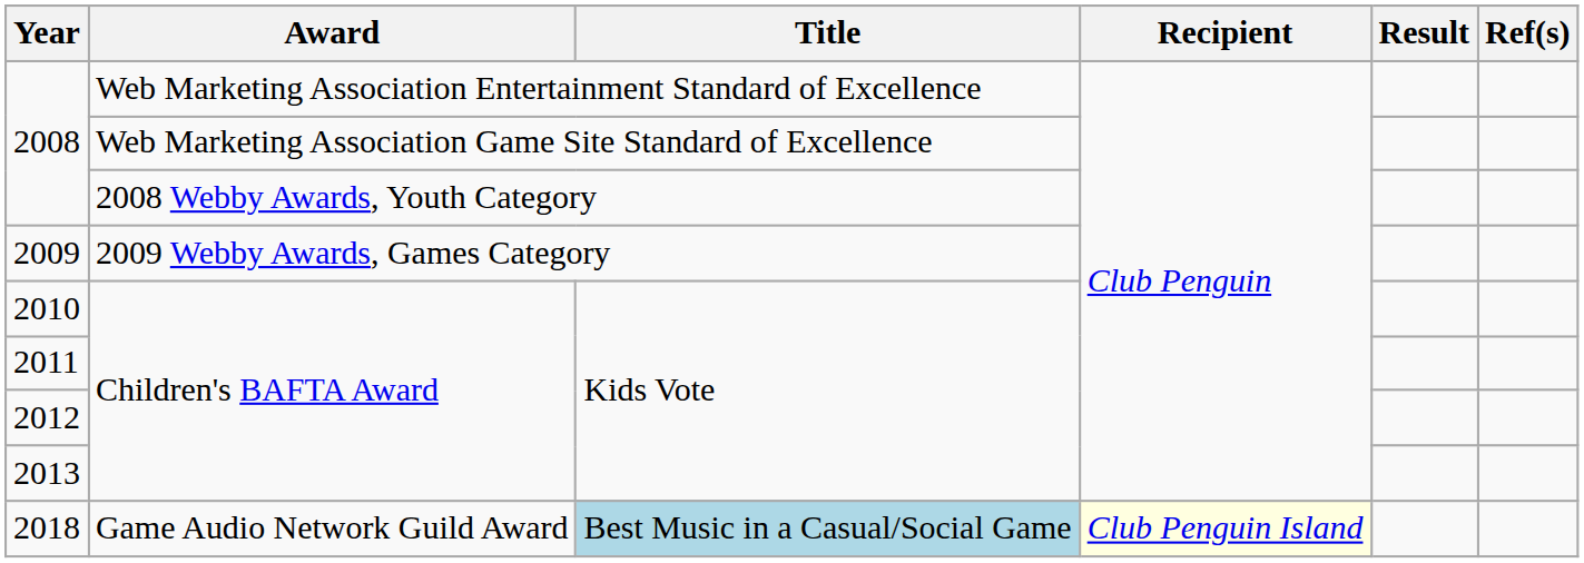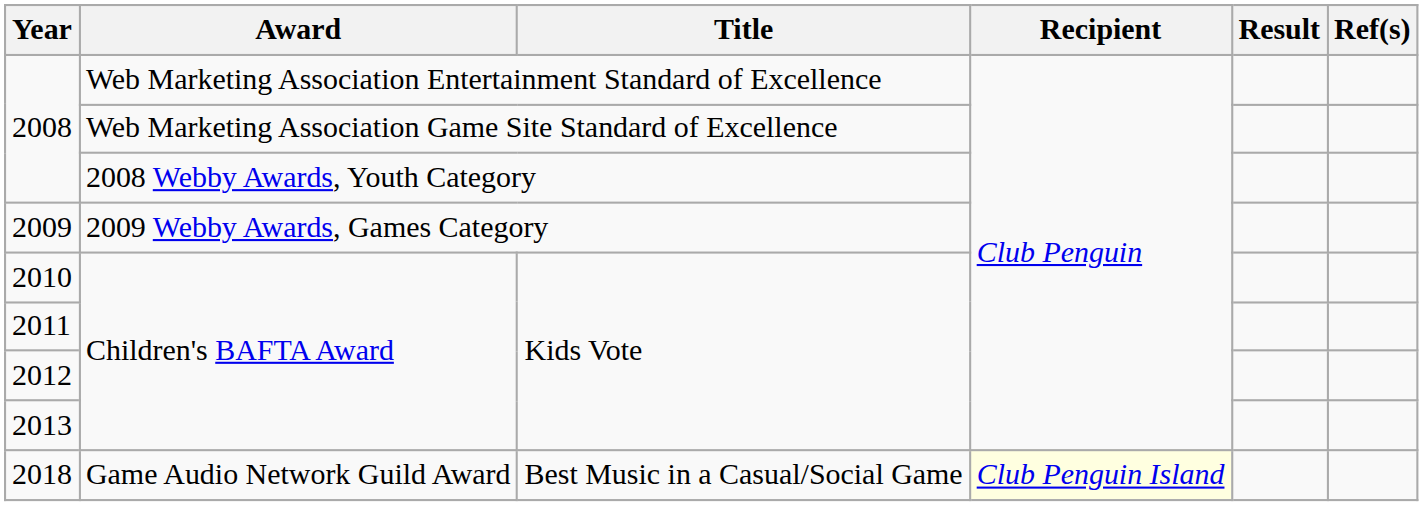2018 | Title: lightblue background -> no background
